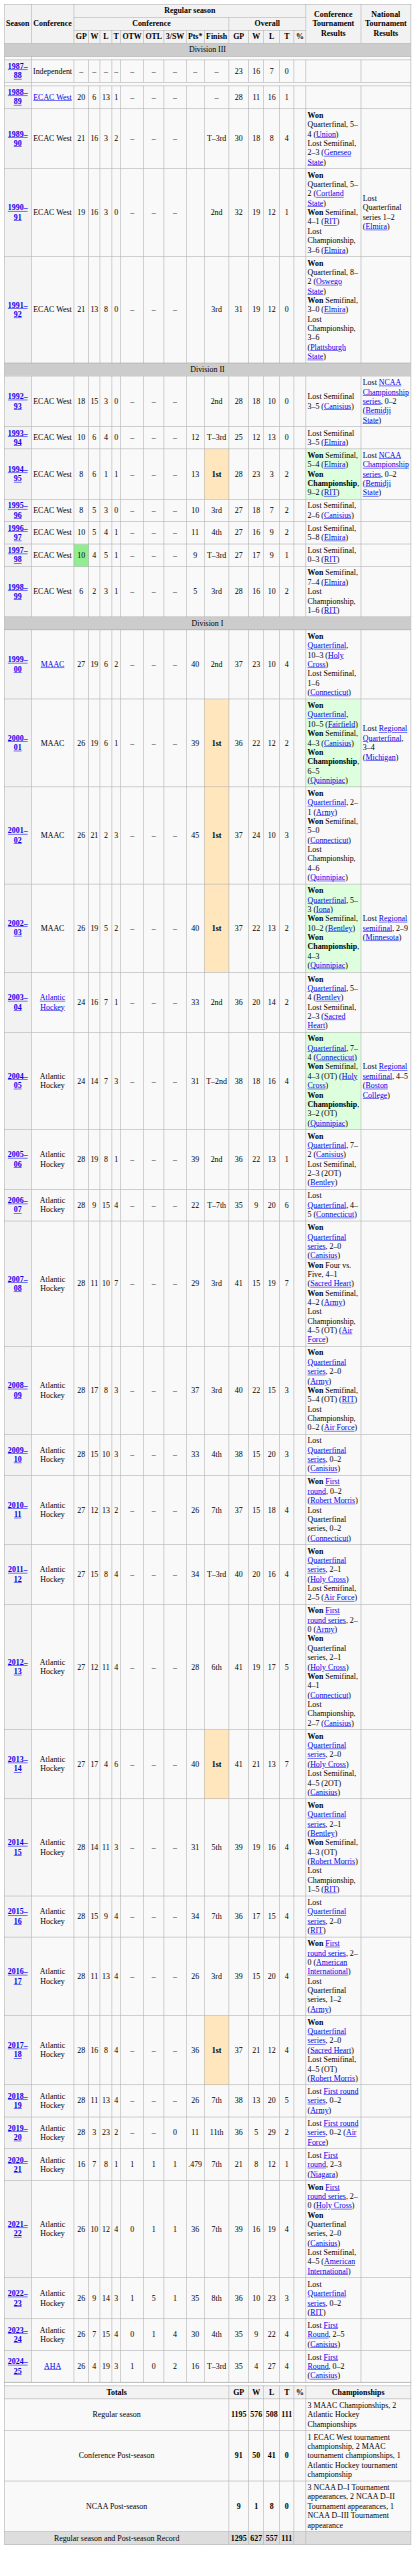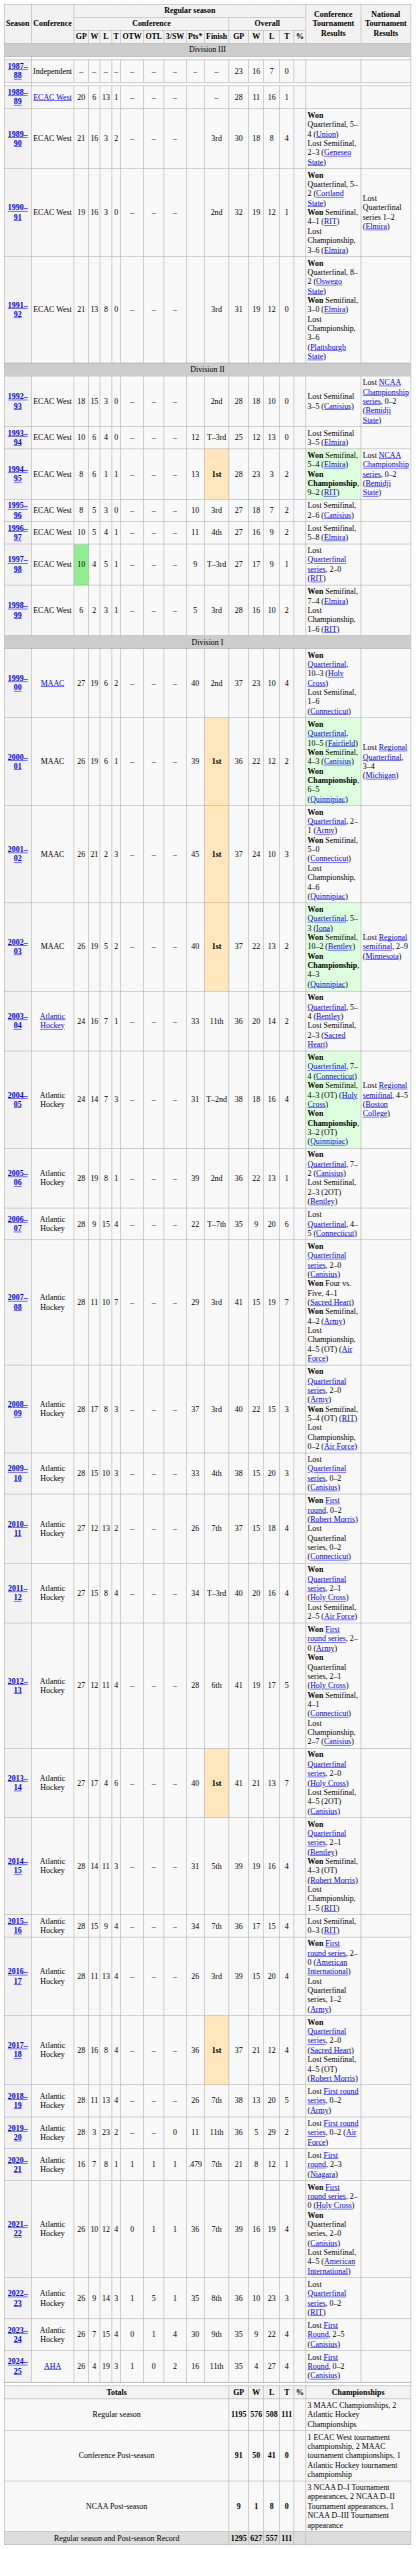1989–90 | Regular season / Conference / Finish: T–3rd -> 3rd
1997–98 | Conference Tournament Results: Lost Semifinal, 0–3 (RIT) -> Lost Quarterfinal series, 2–0 (RIT)
2003–04 | Regular season / Conference / Finish: 2nd -> 11th
2015–16 | Conference Tournament Results: Lost Quarterfinal series, 2–0 (RIT) -> Lost Semifinal, 0–3 (RIT)
2023–24 | Regular season / Conference / Finish: 4th -> 9th
2024–25 | Regular season / Conference / Finish: T–3rd -> 11th
